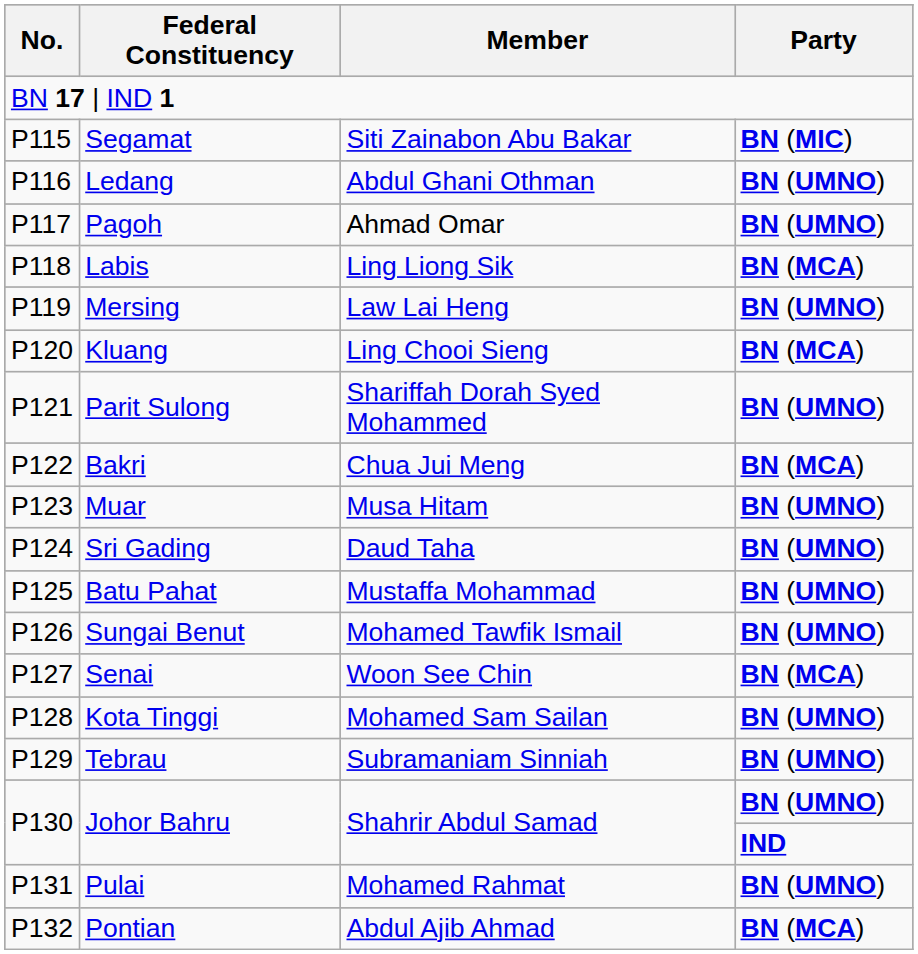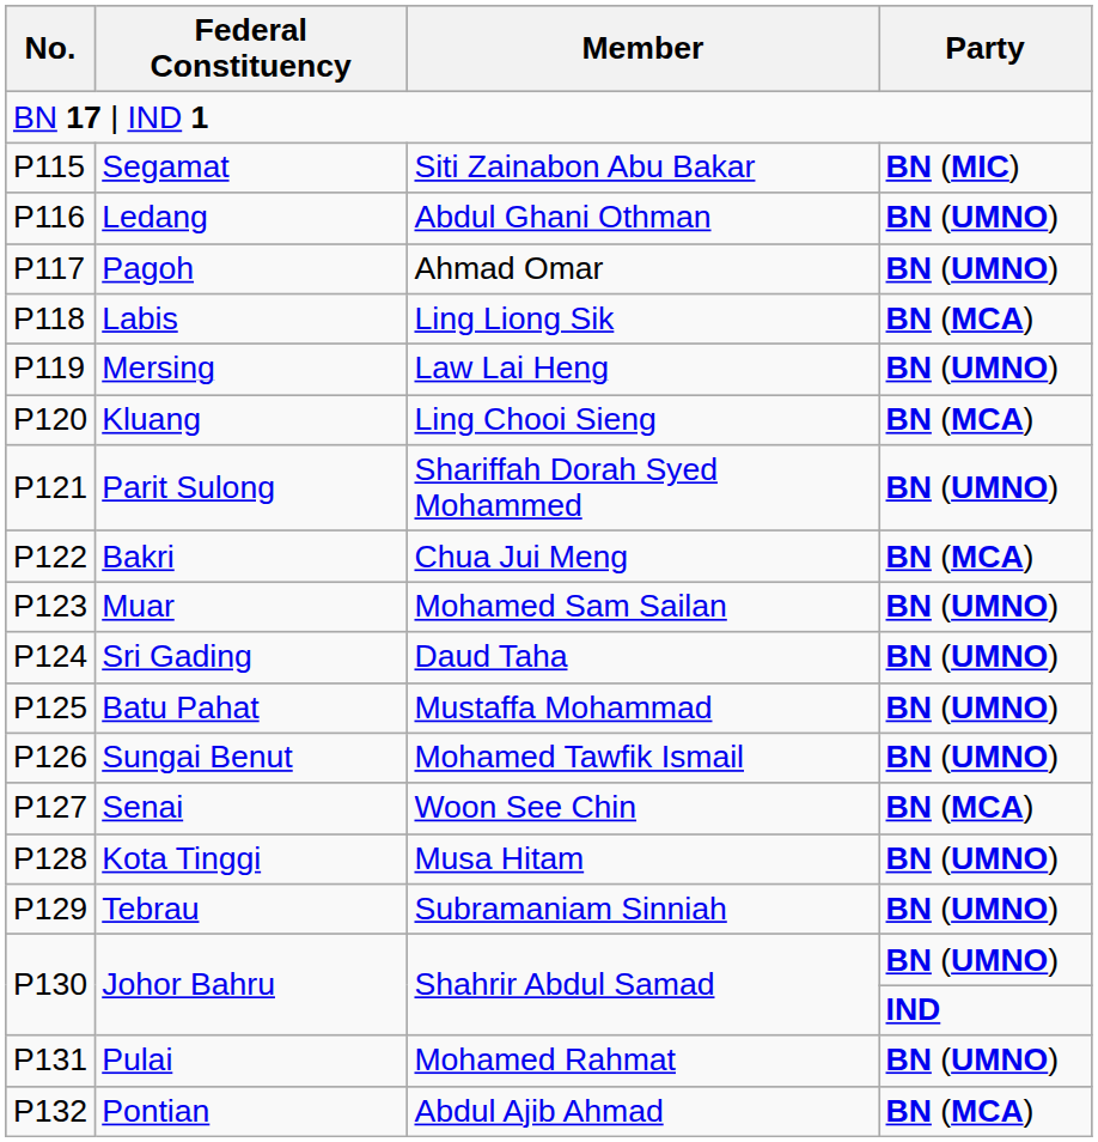Muar | Member: Musa Hitam -> Mohamed Sam Sailan
Kota Tinggi | Member: Mohamed Sam Sailan -> Musa Hitam
